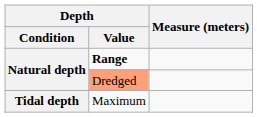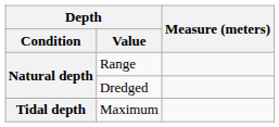Range | Depth / Value: bold -> normal
Dredged | Depth / Value: lightsalmon background -> no background
